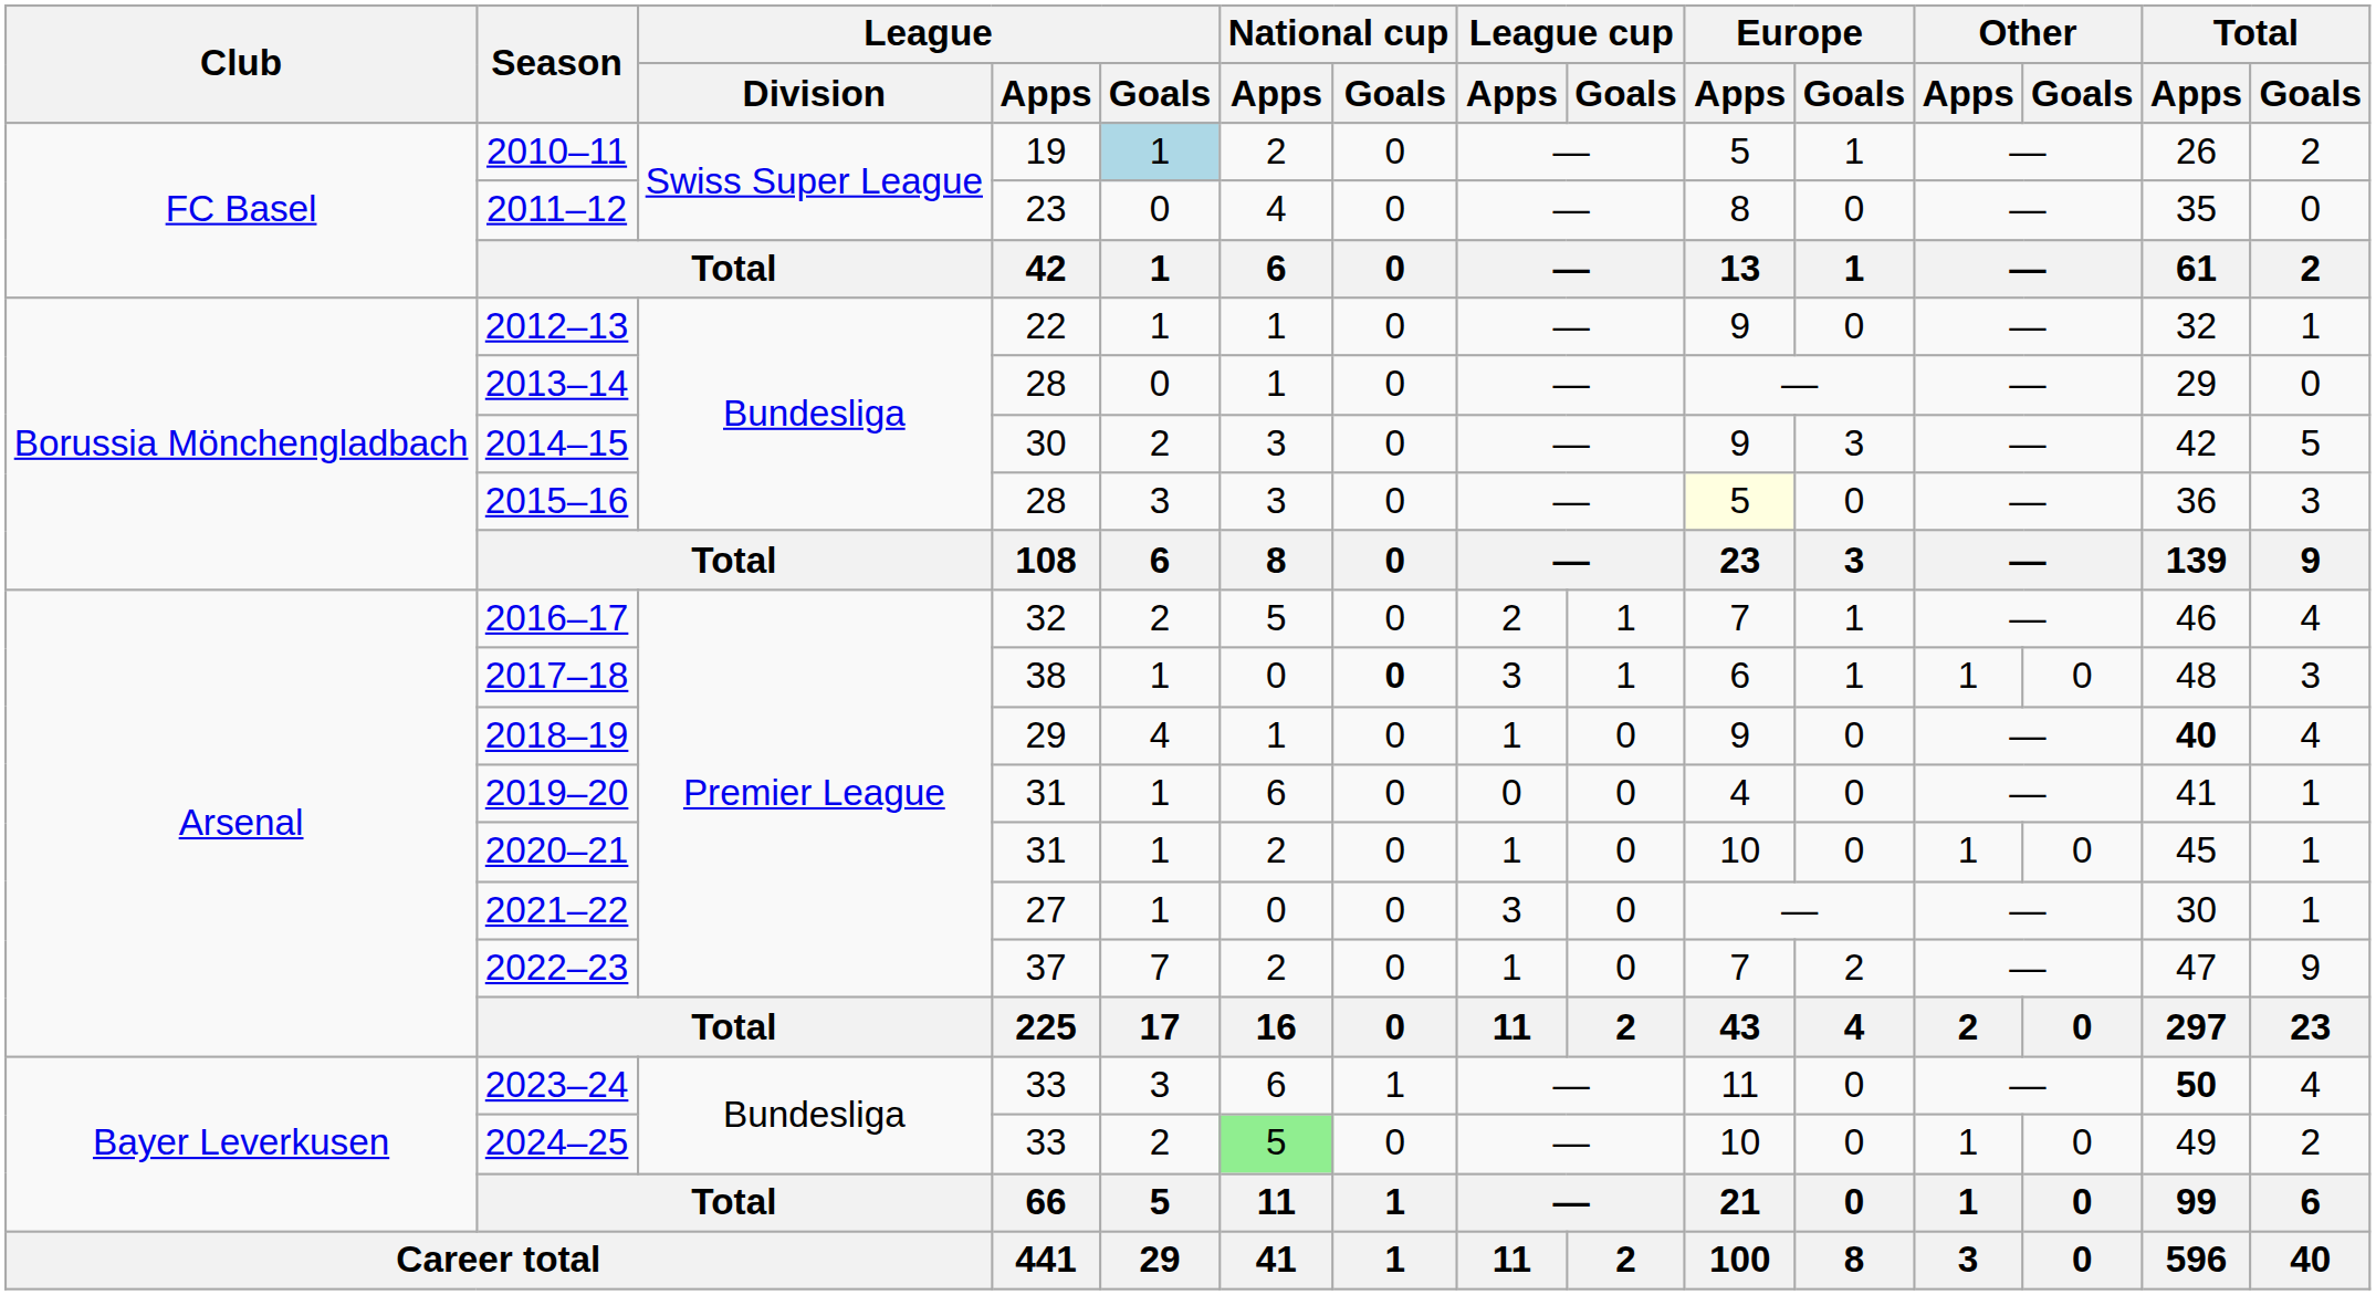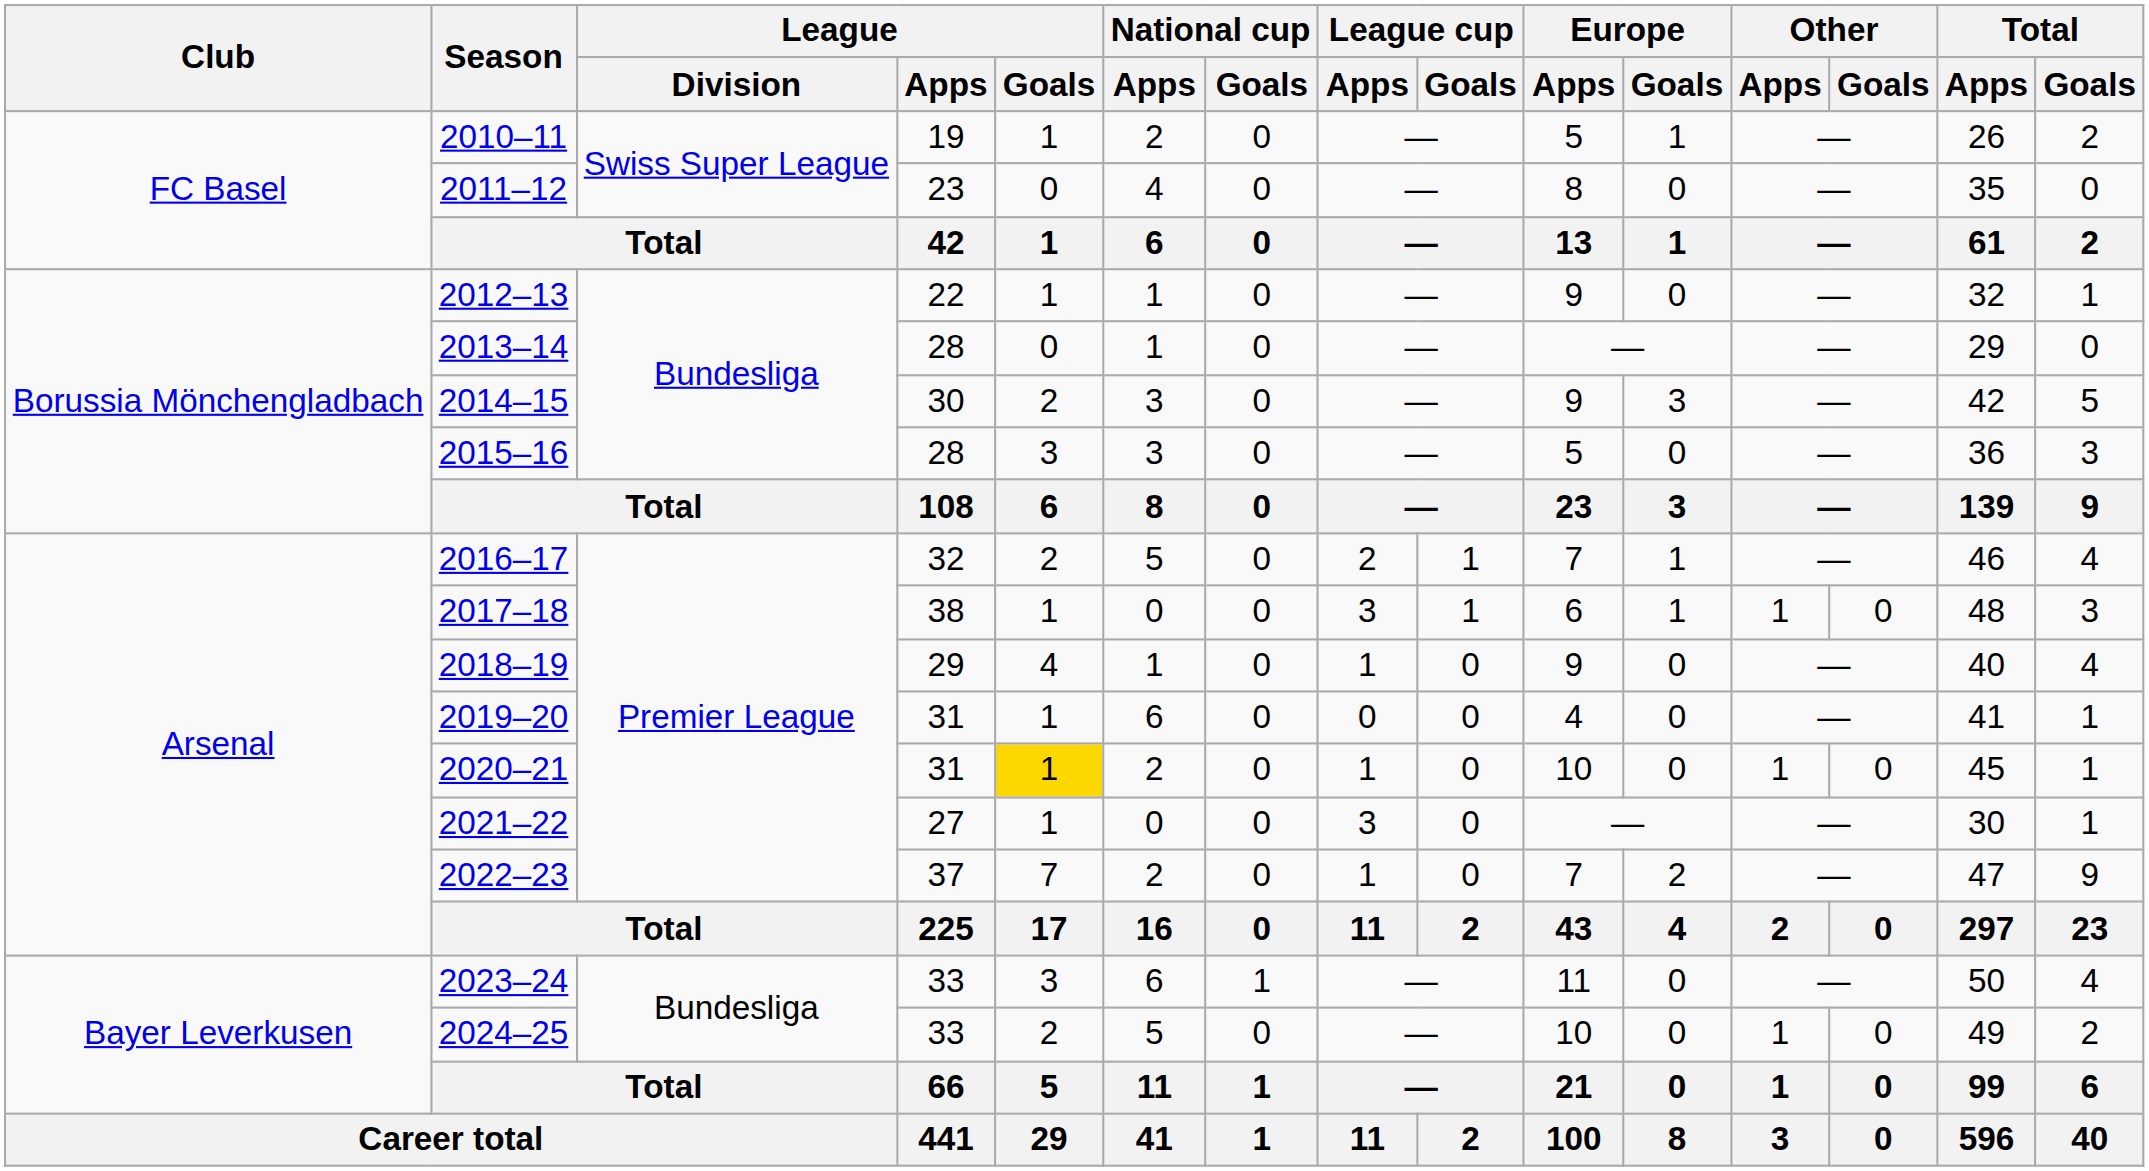2010–11 | League / Goals: lightblue background -> no background
2015–16 | Europe / Apps: lightyellow background -> no background
2017–18 | National cup / Goals: bold -> normal
2018–19 | Total / Apps: bold -> normal
2020–21 | League / Goals: no background -> gold background
2023–24 | Total / Apps: bold -> normal
2024–25 | National cup / Apps: lightgreen background -> no background
